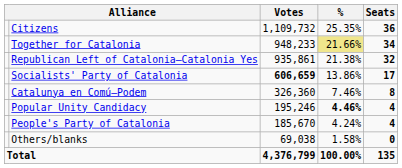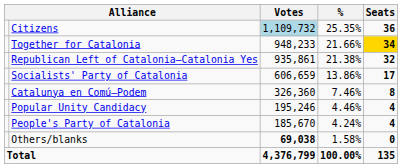Citizens | Votes: no background -> lightblue background
Together for Catalonia | %: khaki background -> no background
Together for Catalonia | Seats: no background -> gold background
Socialists' Party of Catalonia | Votes: bold -> normal
Popular Unity Candidacy | %: bold -> normal
Others/blanks | Votes: normal -> bold
